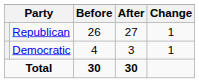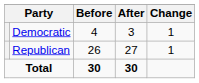rows swapped: Republican <-> Democratic
